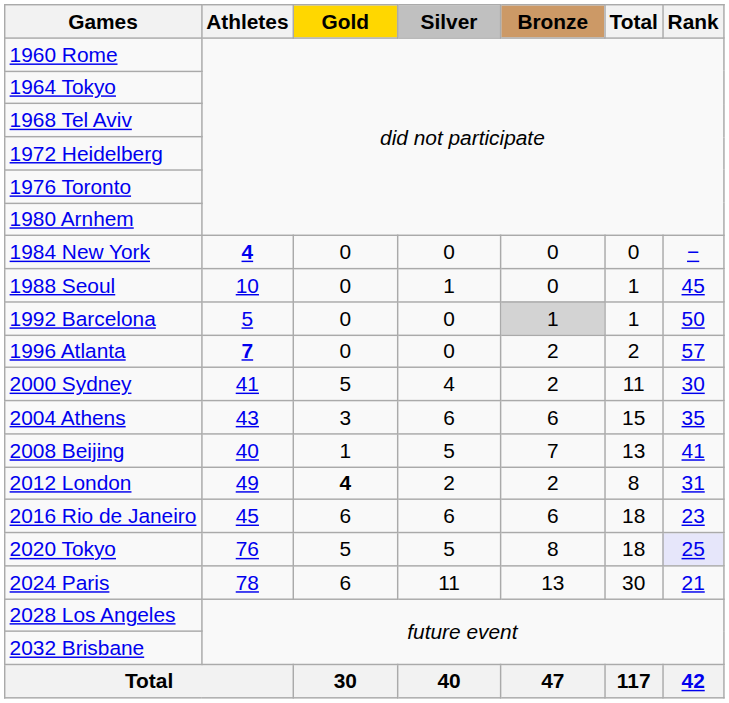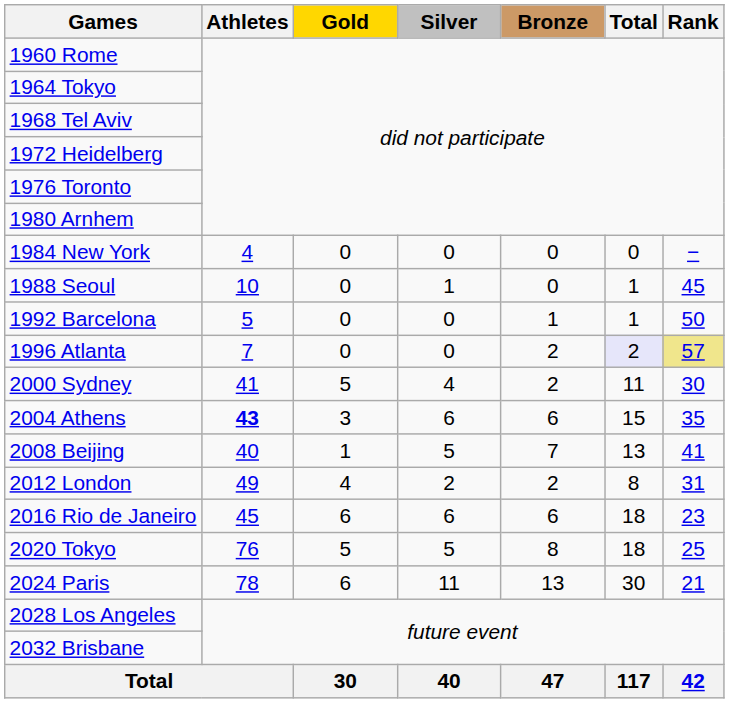1984 New York | Athletes: bold -> normal
1992 Barcelona | Bronze: lightgrey background -> no background
1996 Atlanta | Athletes: bold -> normal
1996 Atlanta | Total: no background -> lavender background
1996 Atlanta | Rank: no background -> khaki background
2004 Athens | Athletes: normal -> bold
2012 London | Gold: bold -> normal
2020 Tokyo | Rank: lavender background -> no background
